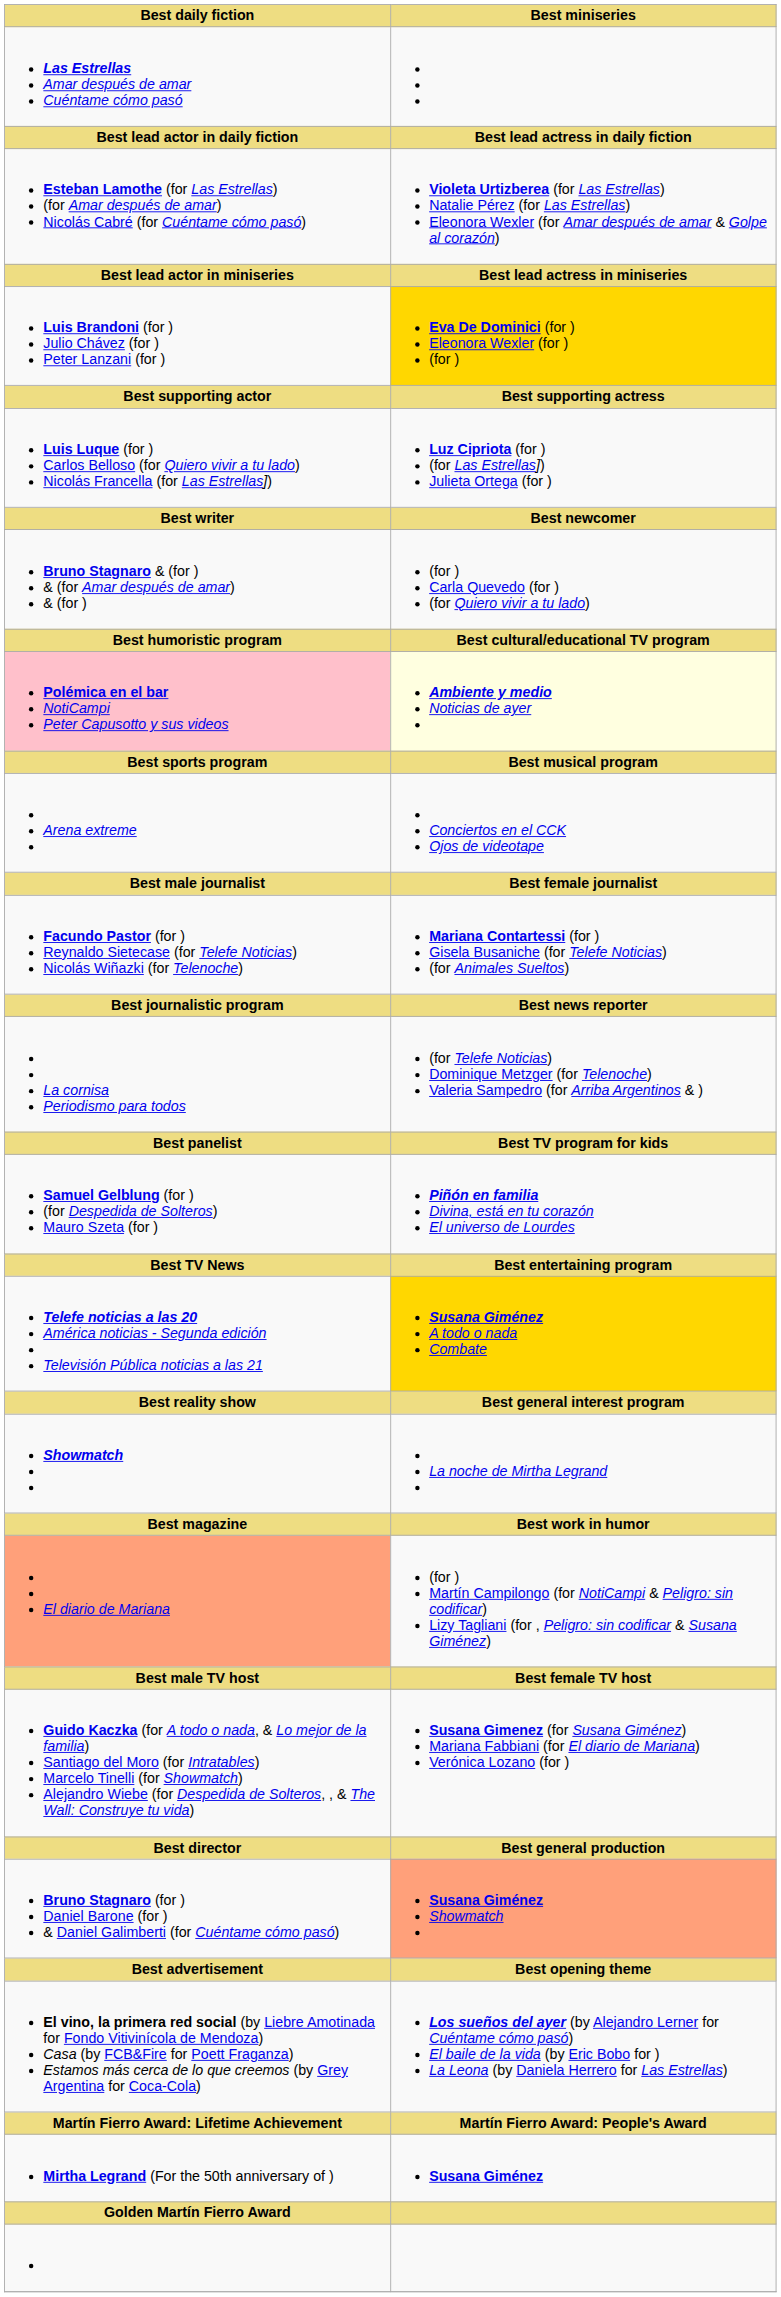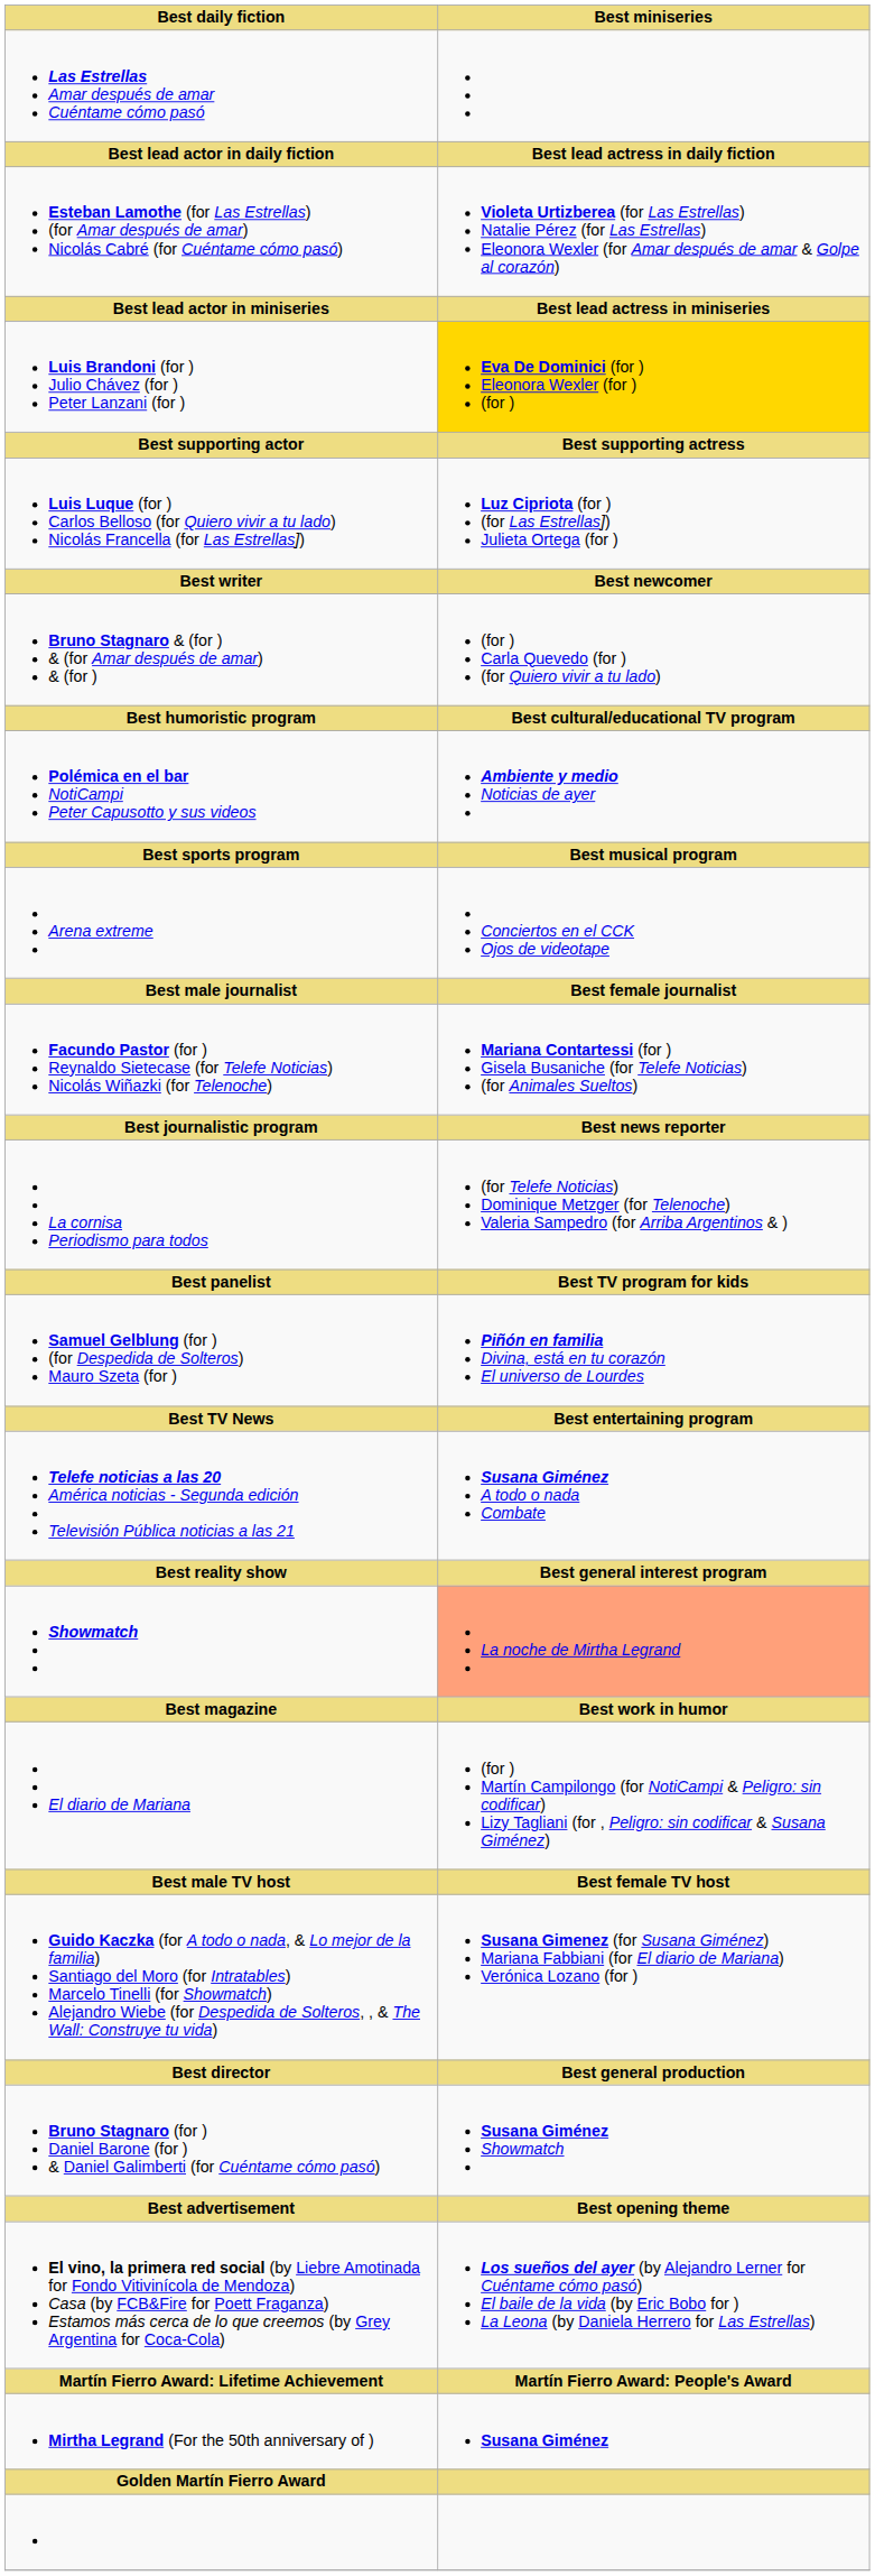row 12 | Best daily fiction: pink background -> no background
row 12 | Best miniseries: lightyellow background -> no background
row 22 | Best miniseries: gold background -> no background
row 24 | Best miniseries: no background -> lightsalmon background
row 26 | Best daily fiction: lightsalmon background -> no background
row 30 | Best miniseries: lightsalmon background -> no background
